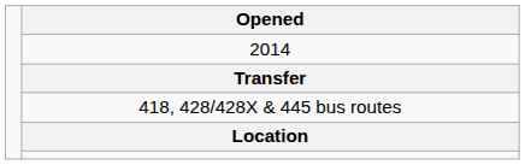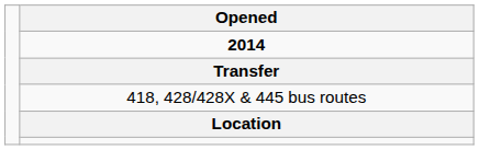2014 | Opened: normal -> bold
